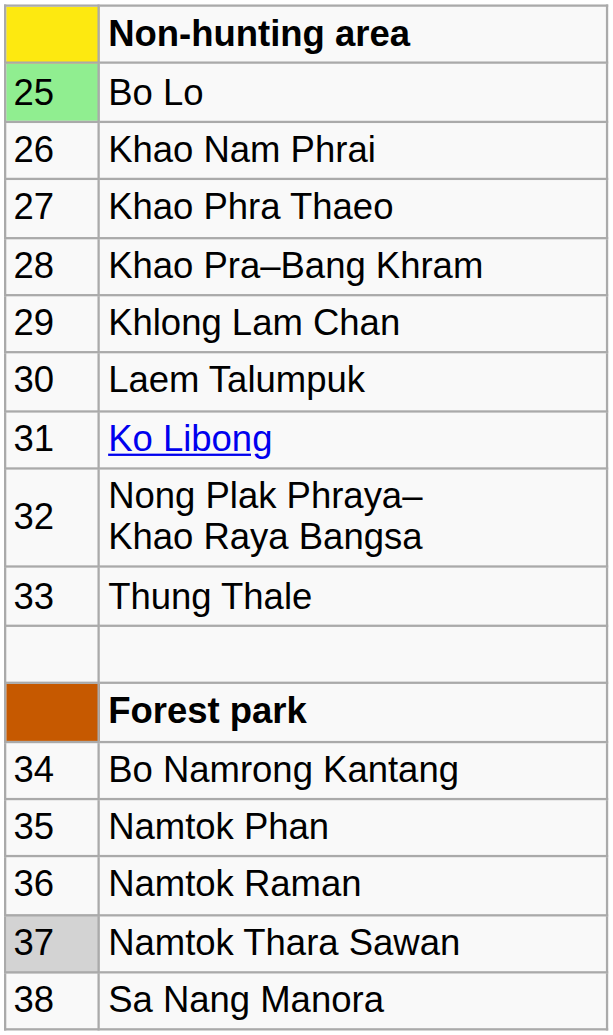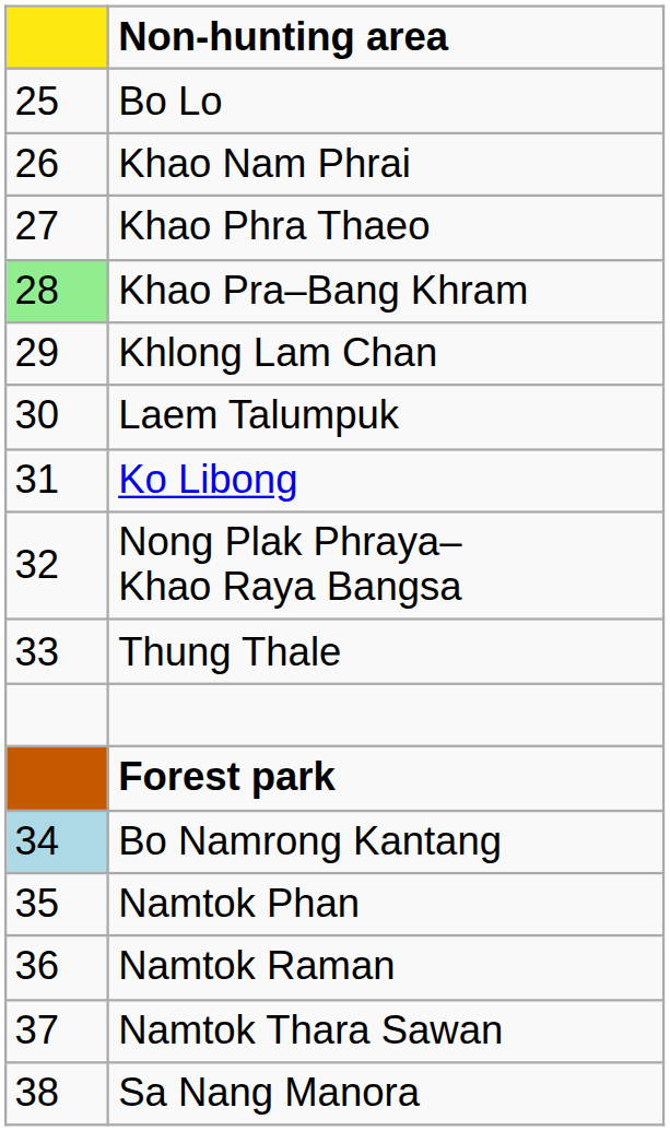Bo Lo | column 1: lightgreen background -> no background
Khao Pra–Bang Khram | column 1: no background -> lightgreen background
Bo Namrong Kantang | column 1: no background -> lightblue background
Namtok Thara Sawan | column 1: lightgrey background -> no background
